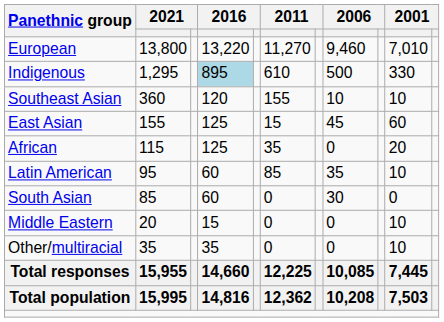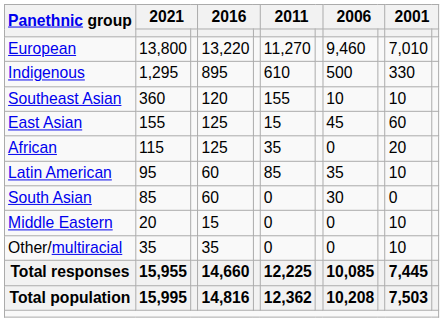Indigenous | column 4: lightblue background -> no background
